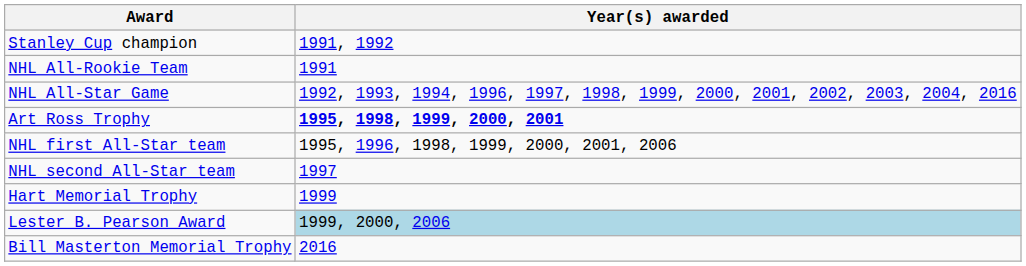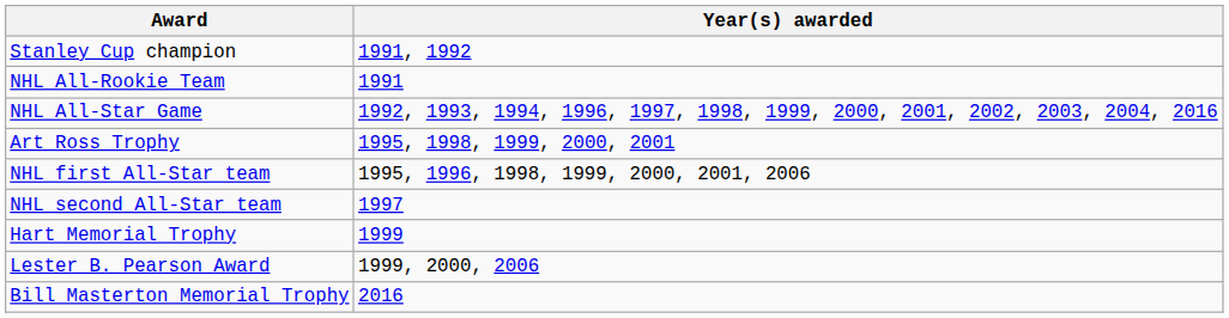Art Ross Trophy | Year(s) awarded: bold -> normal
Lester B. Pearson Award | Year(s) awarded: lightblue background -> no background
